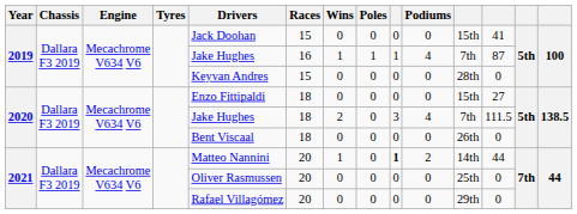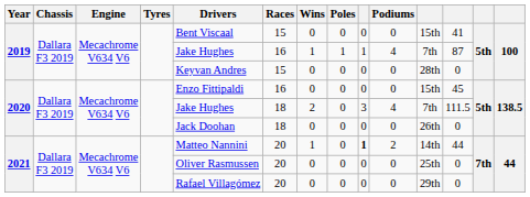row 2 | Drivers: Jack Doohan -> Bent Viscaal
row 5 | Races: 18 -> 16
row 5 | column 12: 27 -> 45
row 7 | Drivers: Bent Viscaal -> Jack Doohan
